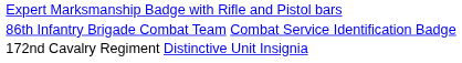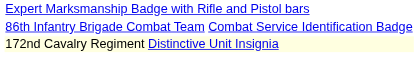row 3 | column 1: no background -> lightyellow background
